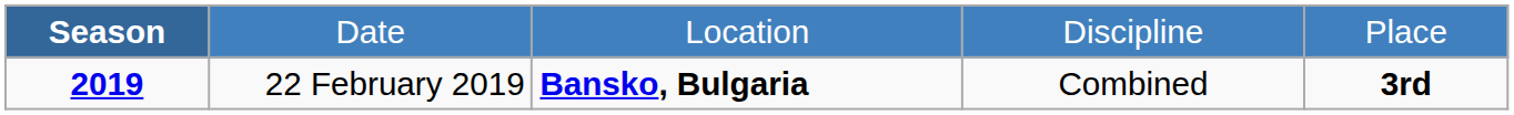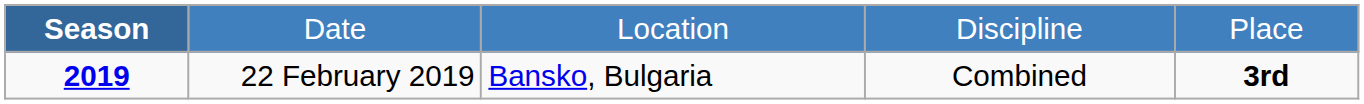2019 | column 3: bold -> normal
